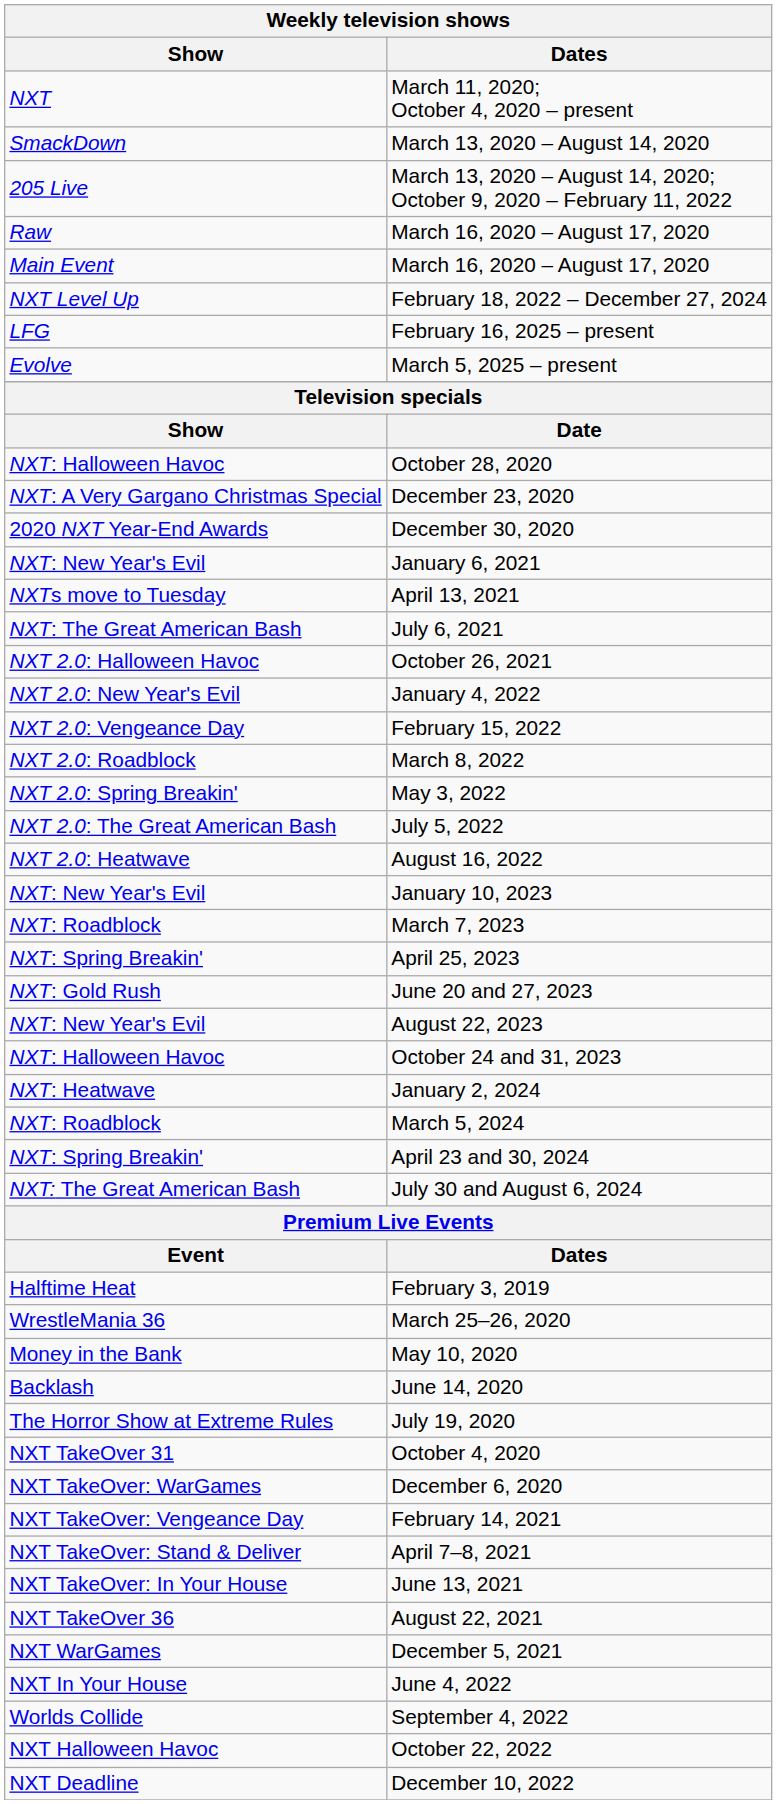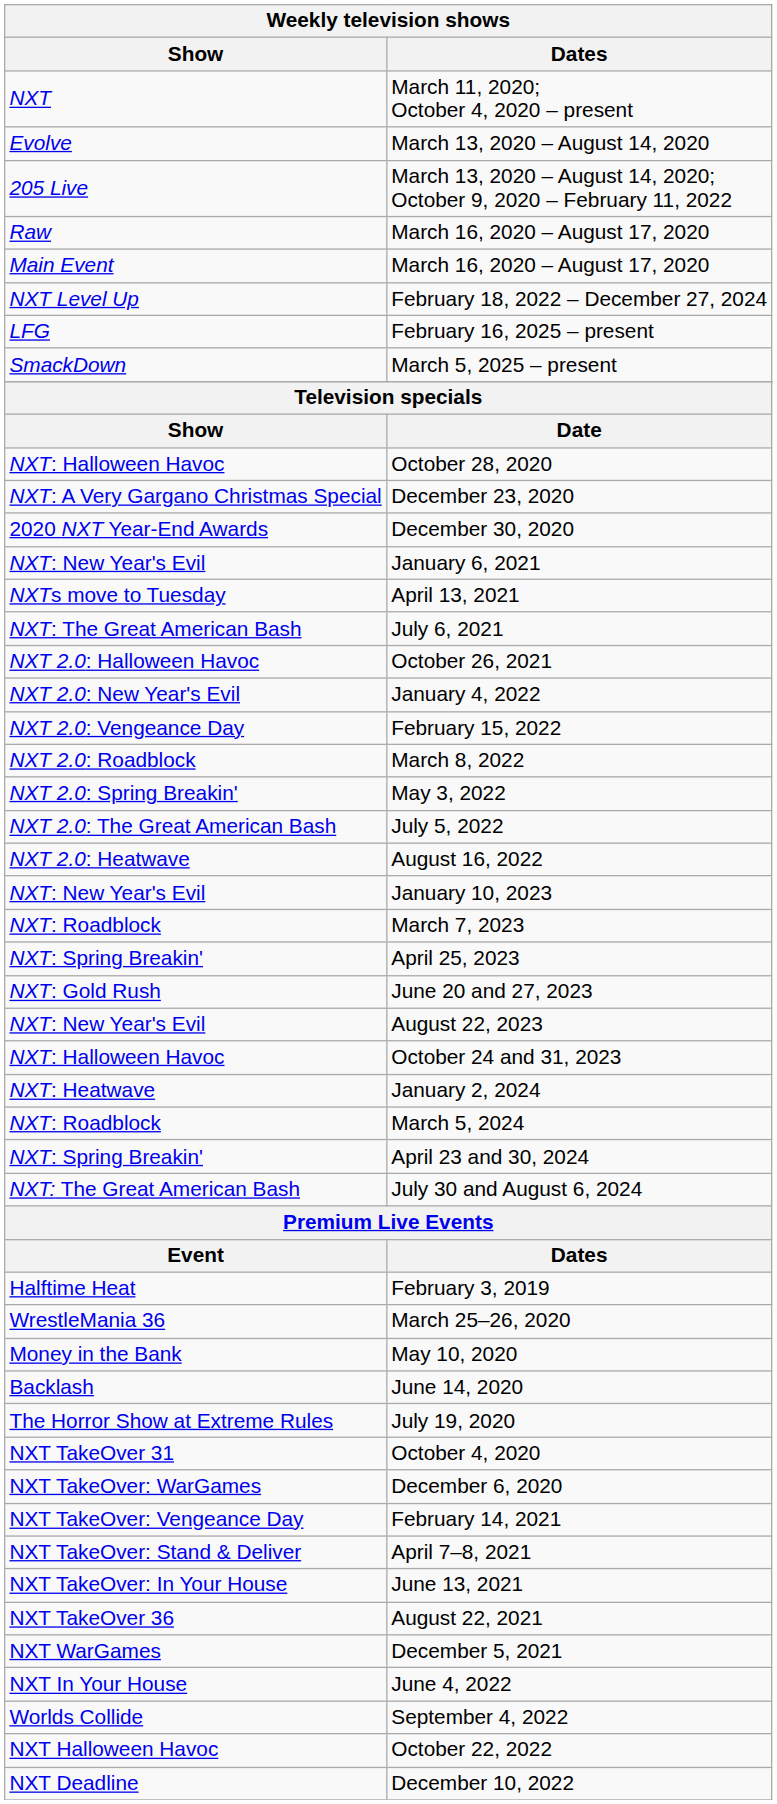row 4 | Show: SmackDown -> Evolve
row 10 | Show: Evolve -> SmackDown
